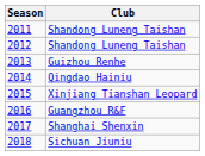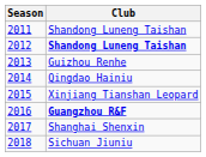2012 | Club: normal -> bold
2016 | Club: normal -> bold
